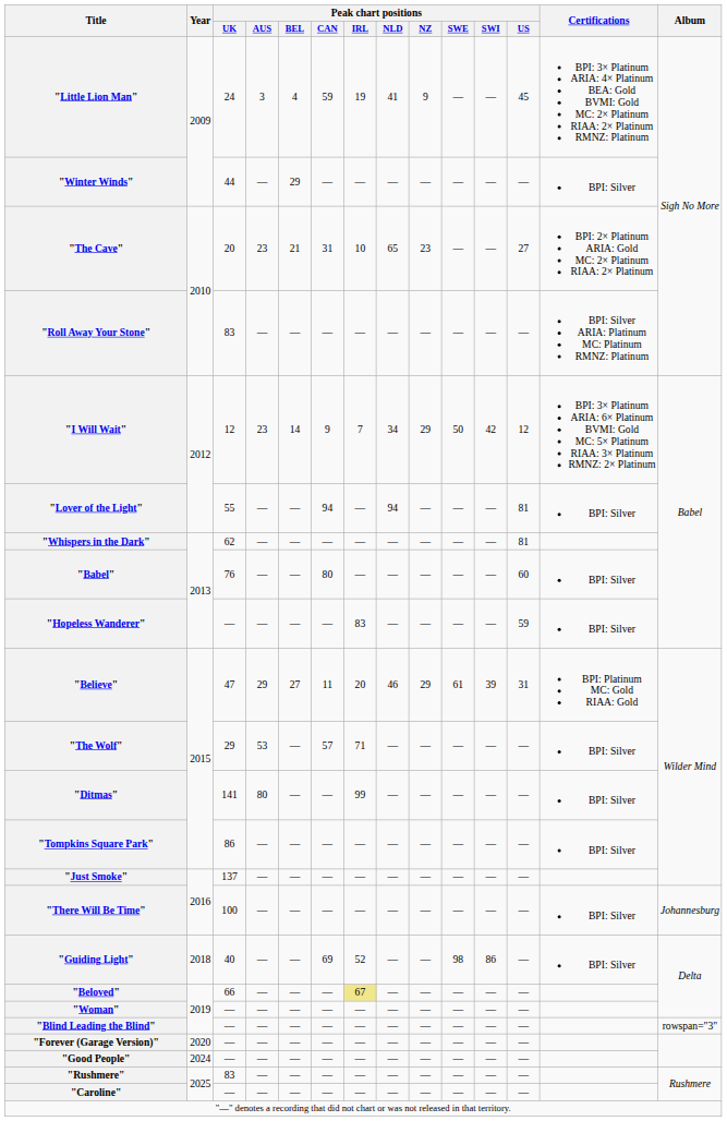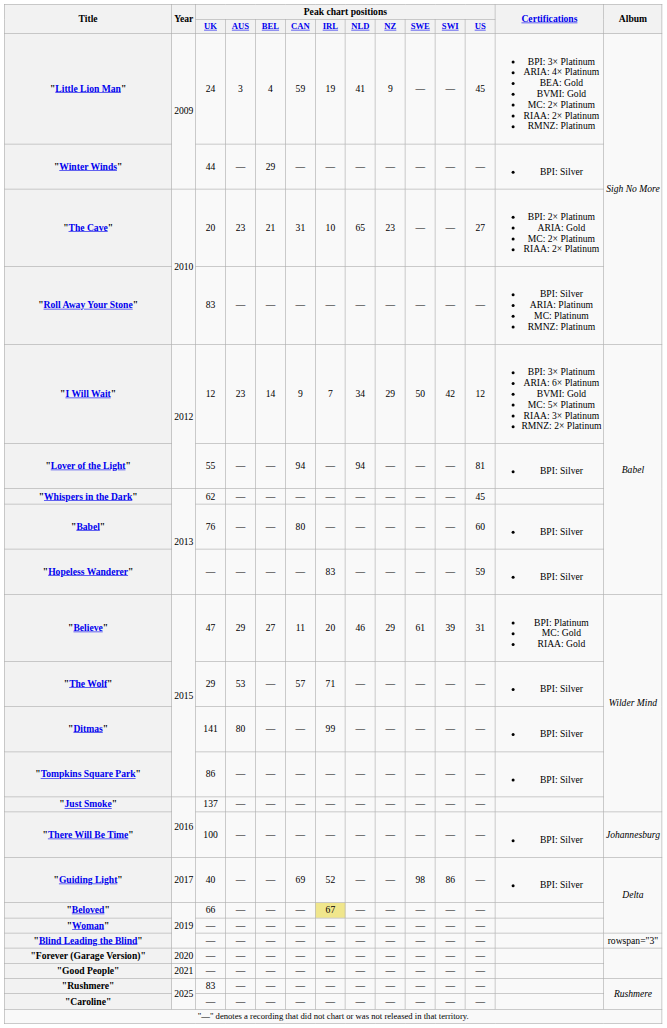"Whispers in the Dark" | Peak chart positions / US: 81 -> 45
"Guiding Light" | Year: 2018 -> 2017
"Good People" | Year: 2024 -> 2021
